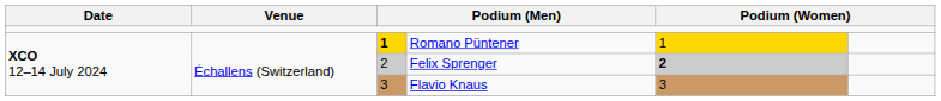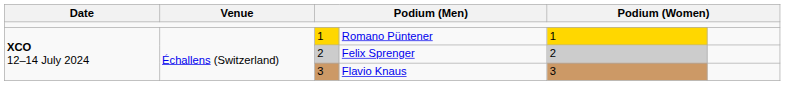Romano Püntener | column 3: bold -> normal
Felix Sprenger | column 5: bold -> normal
